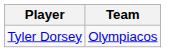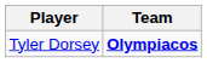Tyler Dorsey | Team: normal -> bold
